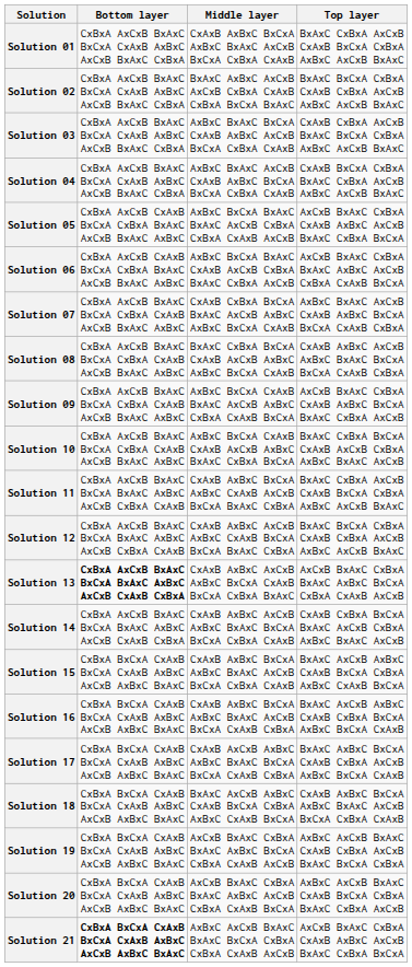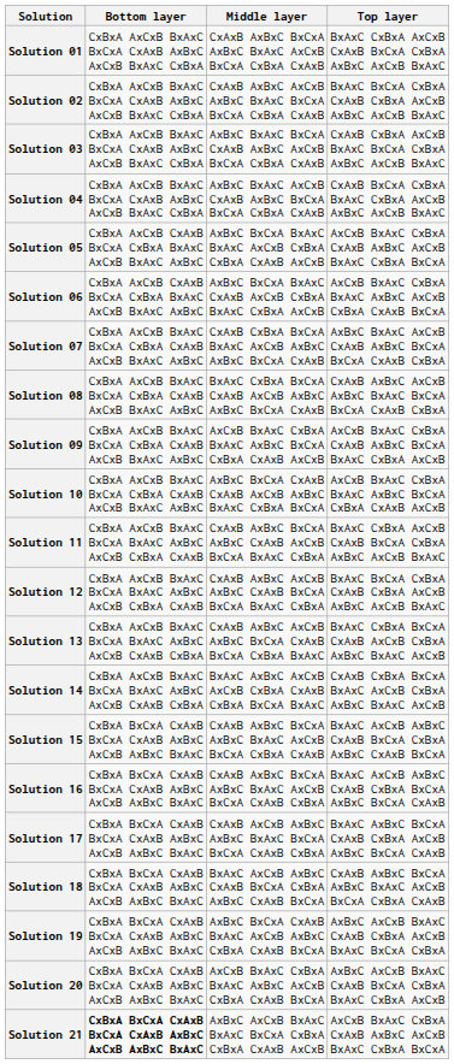Solution 02 | Middle layer: BxAxC AxBxC AxCxB AxCxB CxBxA CxAxB CxBxA BxCxA BxAxC -> CxAxB AxBxC AxCxB AxBxC BxAxC BxCxA BxCxA CxBxA CxAxB
Solution 09 | Middle layer: AxBxC BxCxA CxAxB BxAxC AxCxB AxBxC CxBxA CxAxB BxCxA -> AxCxB BxAxC CxBxA BxAxC AxBxC BxCxA CxBxA CxAxB AxCxB
Solution 10 | Top layer: BxAxC CxBxA BxCxA CxAxB AxCxB CxBxA AxBxC BxAxC AxCxB -> AxCxB BxAxC CxBxA BxAxC AxBxC BxCxA CxBxA CxAxB AxCxB
Solution 13 | Bottom layer: bold -> normal
Solution 13 | Top layer: AxCxB BxAxC CxBxA BxAxC AxBxC BxCxA CxBxA CxAxB AxCxB -> BxAxC CxBxA BxCxA CxAxB AxCxB CxBxA AxBxC BxAxC AxCxB
Solution 14 | Middle layer: CxAxB AxBxC AxCxB AxBxC BxAxC BxCxA BxCxA CxBxA CxAxB -> BxAxC AxBxC AxCxB AxCxB CxBxA CxAxB CxBxA BxCxA BxAxC
Solution 19 | Middle layer: AxCxB BxAxC CxBxA BxAxC AxBxC BxCxA CxBxA CxAxB AxCxB -> AxBxC BxCxA CxAxB BxAxC AxCxB AxBxC CxBxA CxAxB BxCxA
